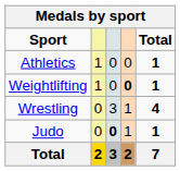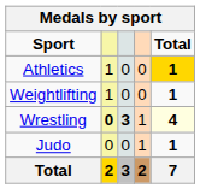Athletics | Total: no background -> gold background
Weightlifting | column 4: bold -> normal
Wrestling | column 2: normal -> bold
Wrestling | column 3: normal -> bold
Wrestling | Total: no background -> lightyellow background
Judo | column 3: bold -> normal
